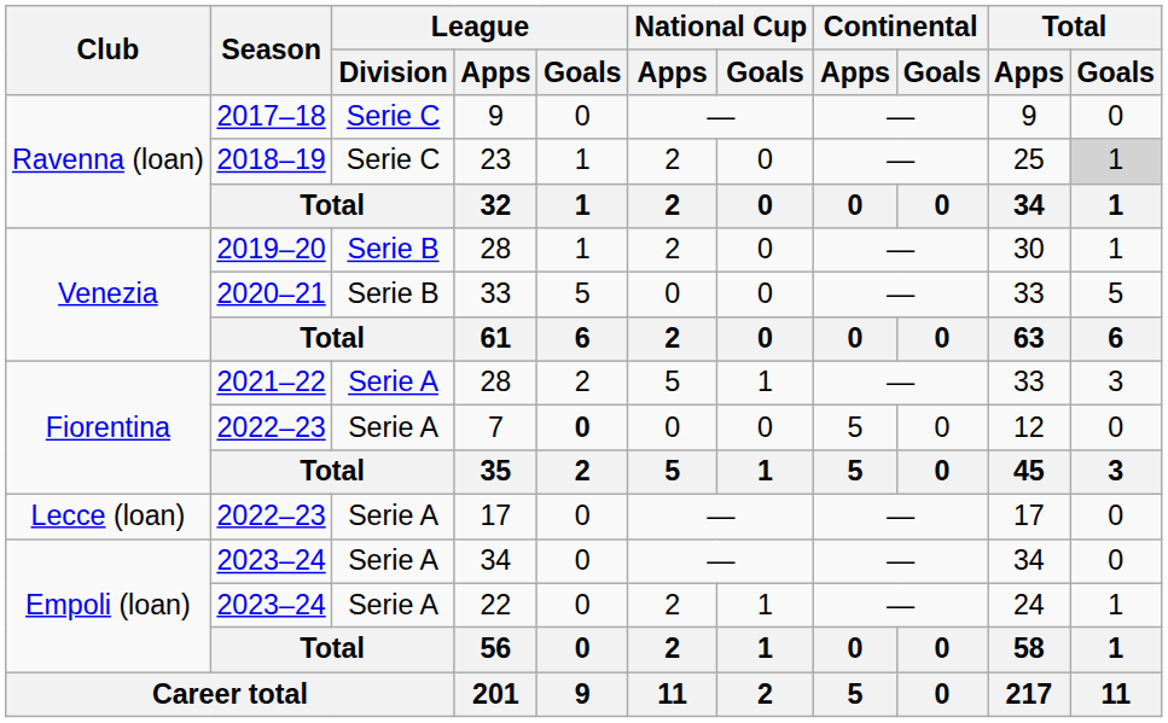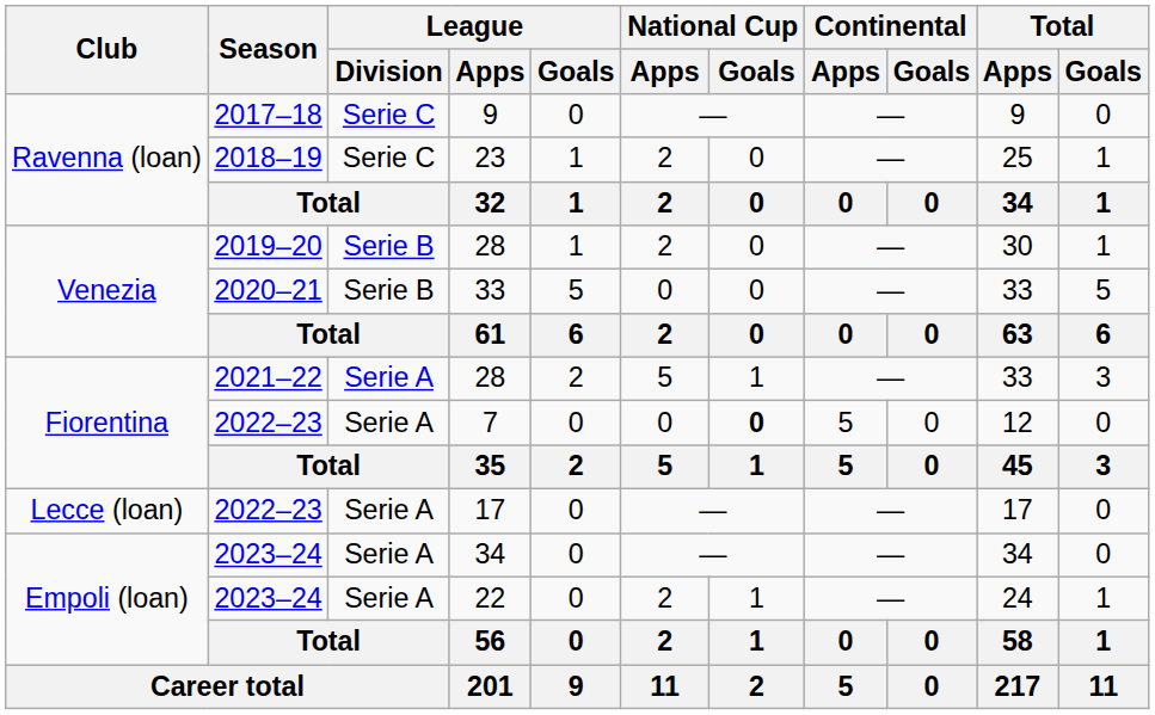23 | Total / Goals: lightgrey background -> no background
7 | League / Goals: bold -> normal
7 | National Cup / Goals: normal -> bold
